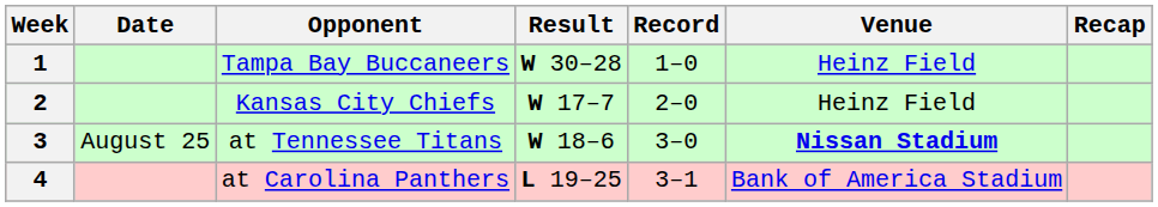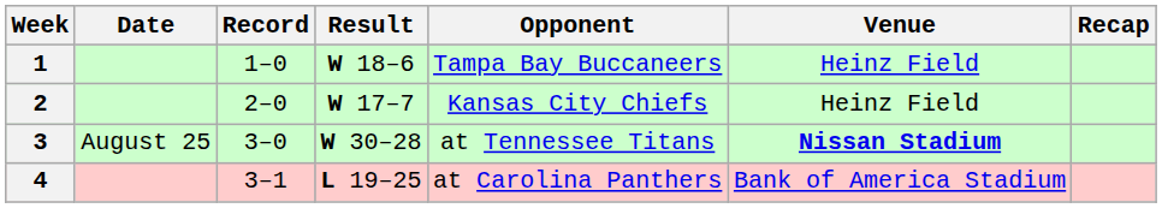columns swapped: Opponent <-> Record
1 | Result: W 30–28 -> W 18–6
3 | Result: W 18–6 -> W 30–28
